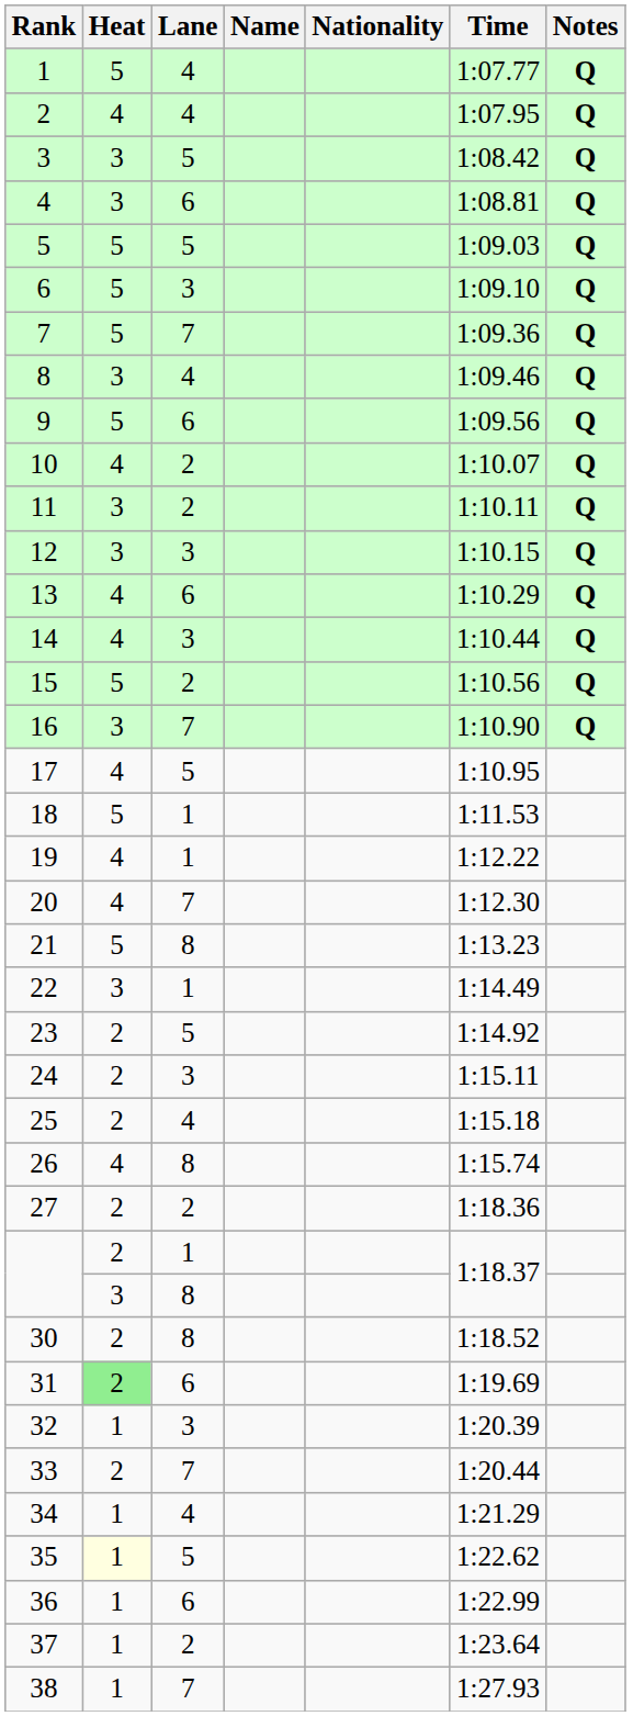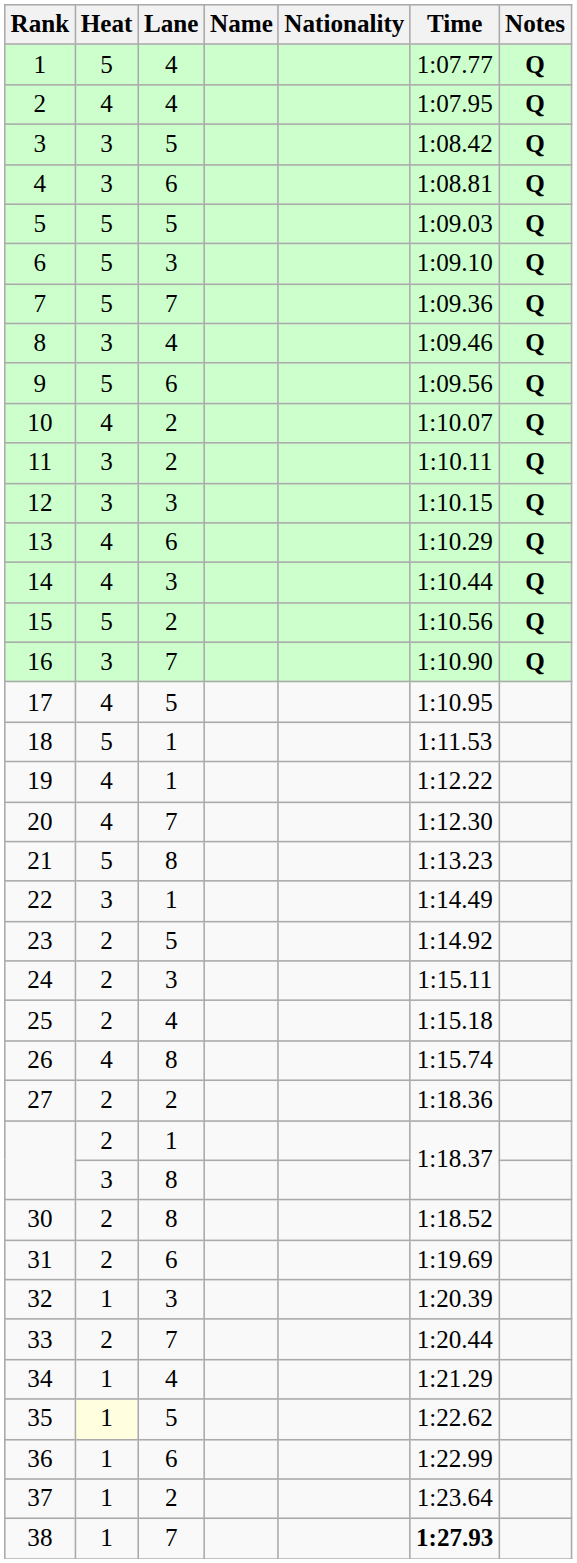31 | Heat: lightgreen background -> no background
38 | Time: normal -> bold
